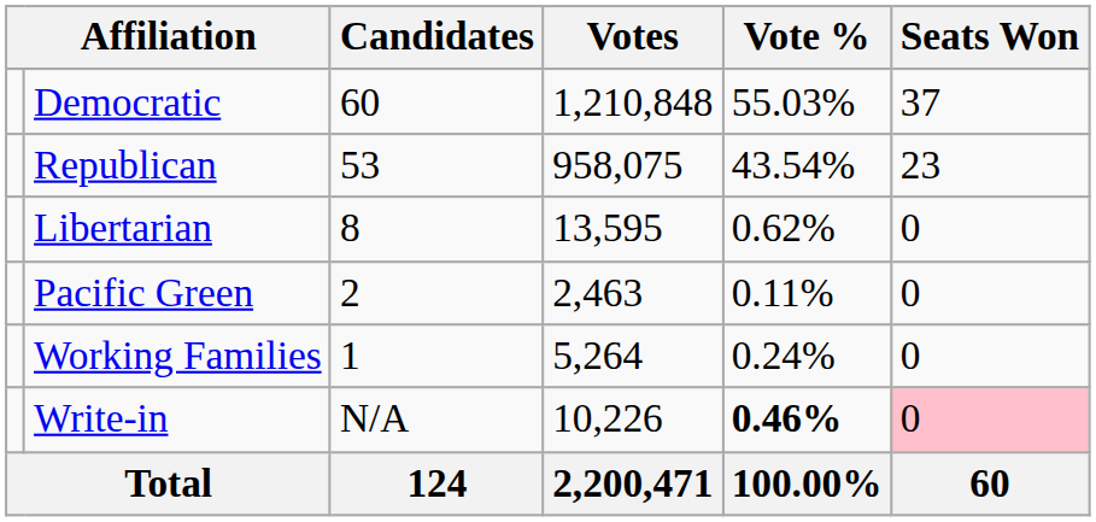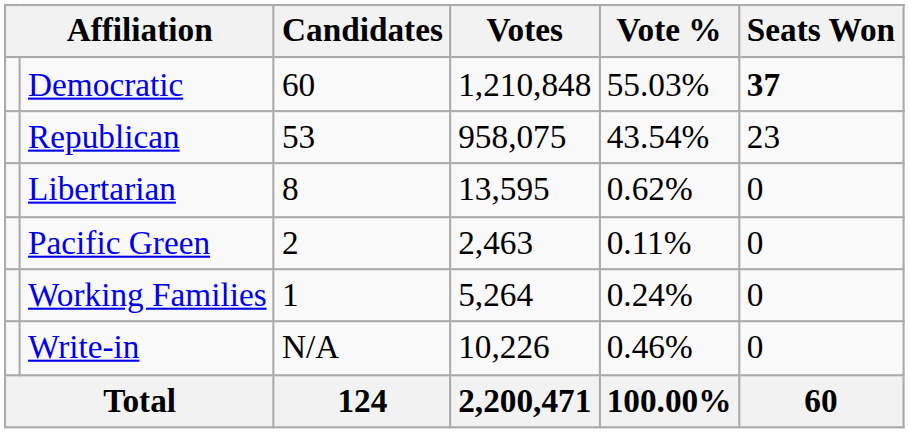Democratic | Seats Won: normal -> bold
Write-in | Vote %: bold -> normal
Write-in | Seats Won: pink background -> no background
